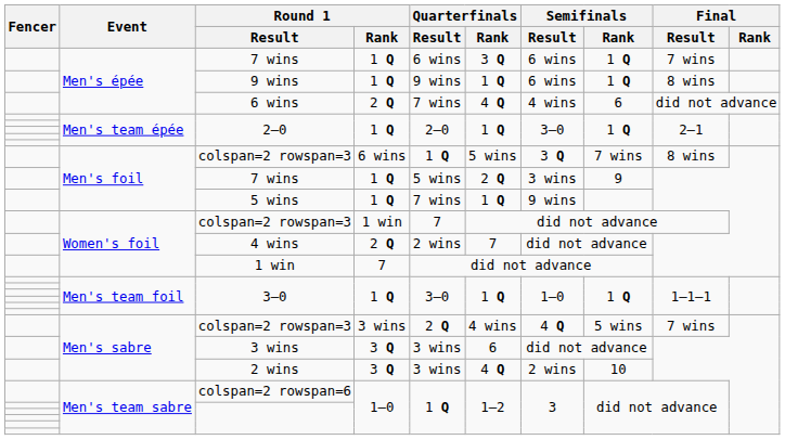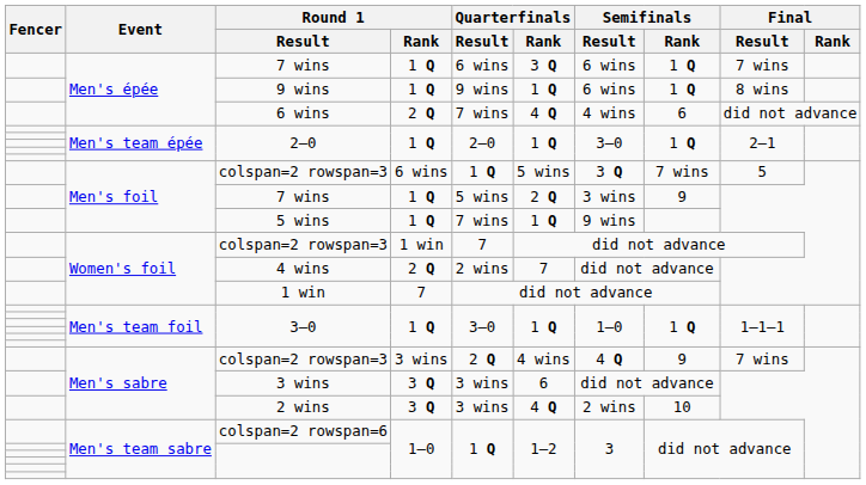Men's foil / colspan=2 rowspan=3 | Final / Result: 8 wins -> 5
Men's sabre / colspan=2 rowspan=3 | Semifinals / Rank: 5 wins -> 9
